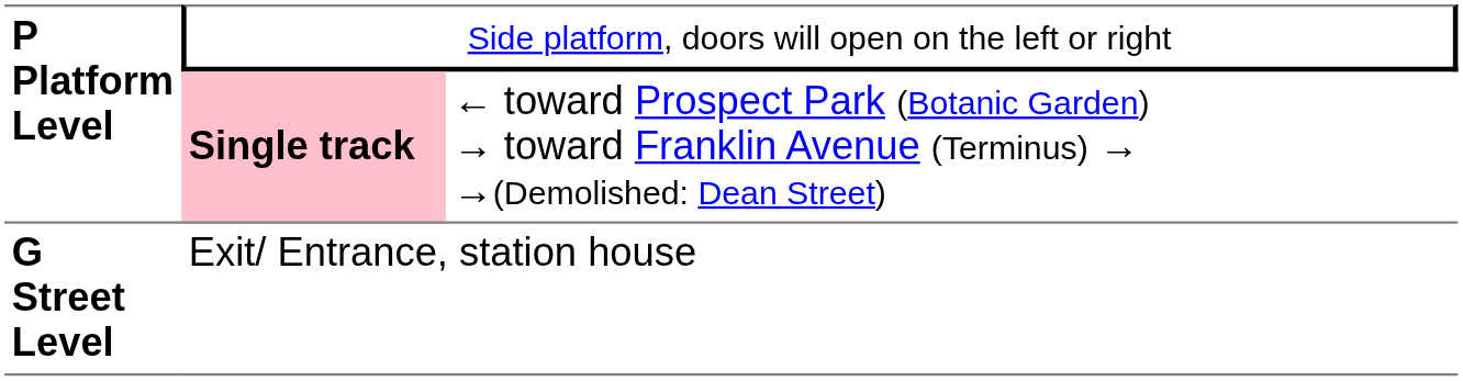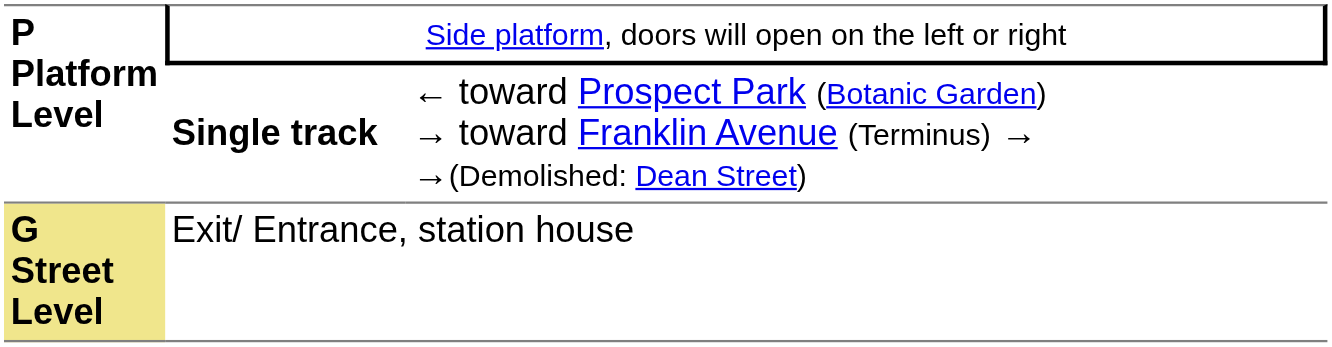P Platform Level / Single track | column 2: pink background -> no background
G Street Level | column 1: no background -> khaki background
